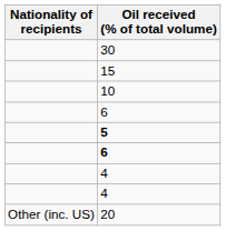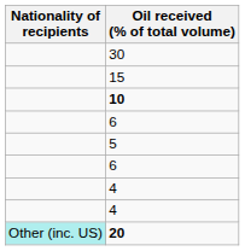row 4 | Oil received (% of total volume): normal -> bold
row 6 | Oil received (% of total volume): bold -> normal
row 7 | Oil received (% of total volume): bold -> normal
row 10 | Nationality of recipients: no background -> paleturquoise background
row 10 | Oil received (% of total volume): normal -> bold
